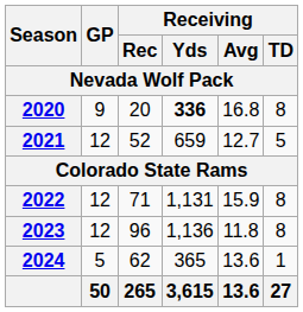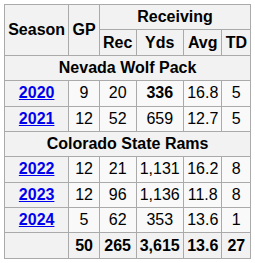2020 | Receiving / TD: 8 -> 5
2022 | Receiving / Rec: 71 -> 21
2022 | Receiving / Avg: 15.9 -> 16.2
2024 | Receiving / Yds: 365 -> 353
